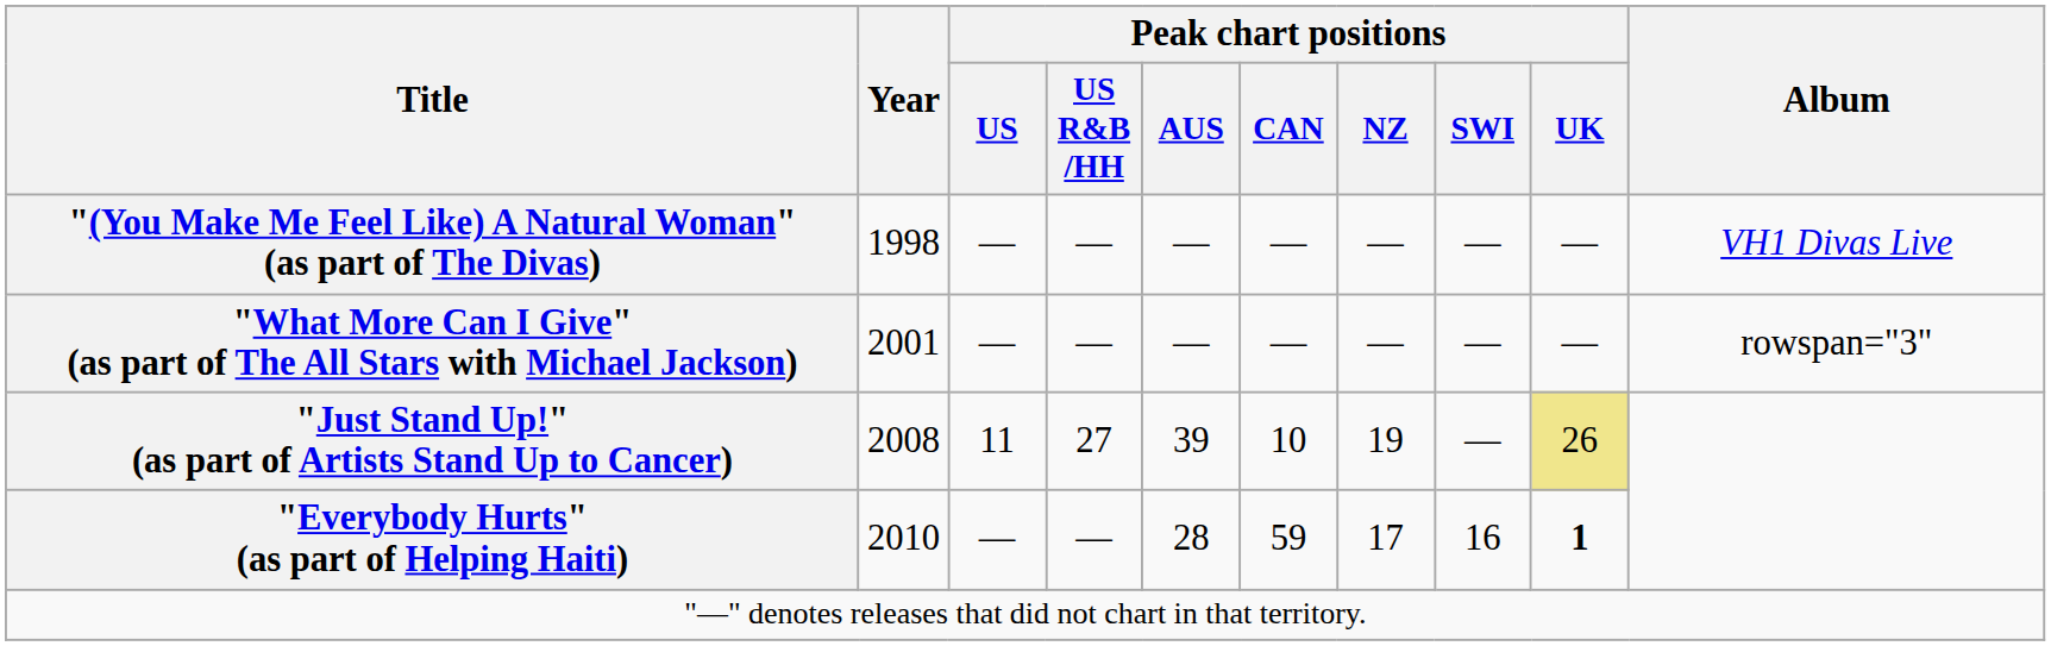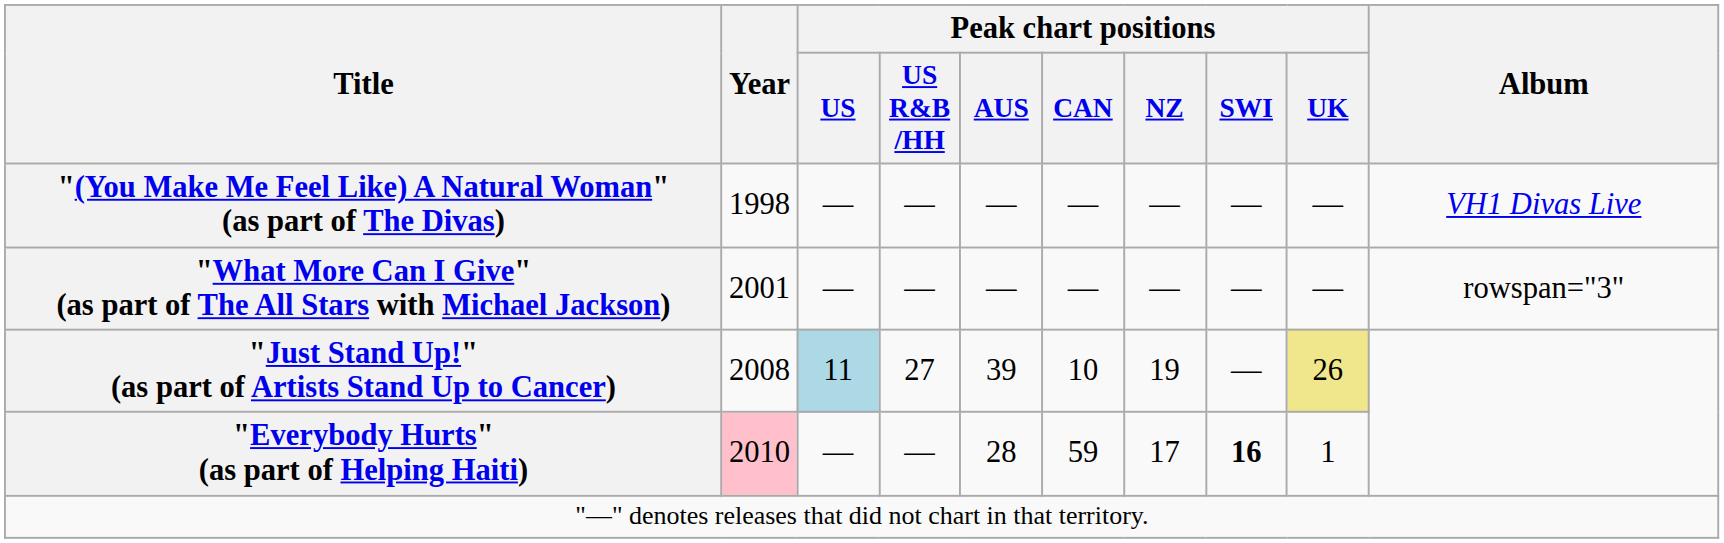"Just Stand Up!" (as part of Artists Stand Up to Cancer) | Peak chart positions / US: no background -> lightblue background
"Everybody Hurts" (as part of Helping Haiti) | Year: no background -> pink background
"Everybody Hurts" (as part of Helping Haiti) | Peak chart positions / SWI: normal -> bold
"Everybody Hurts" (as part of Helping Haiti) | Peak chart positions / UK: bold -> normal
